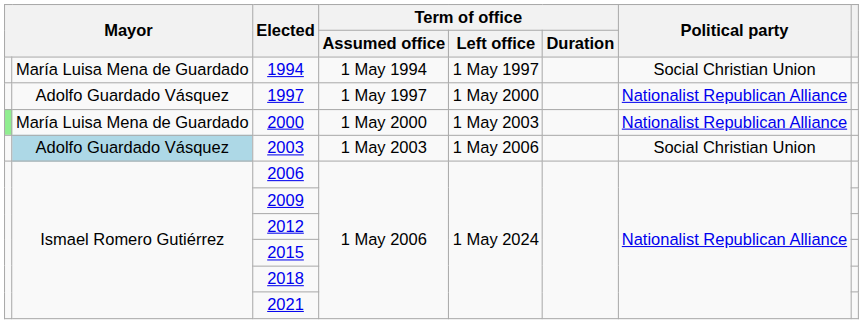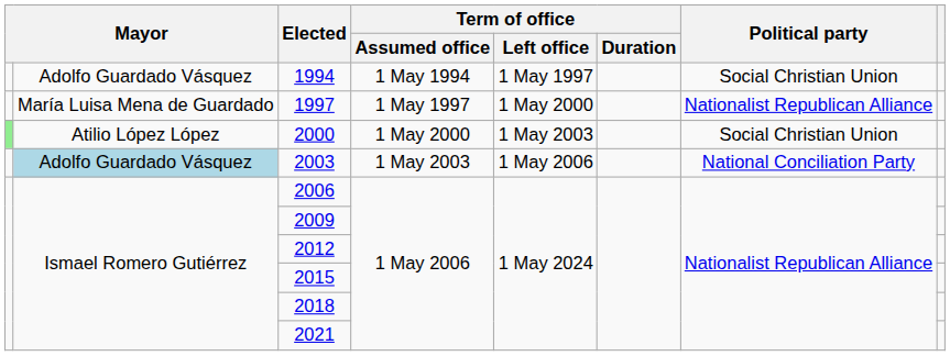1994 | column 2: María Luisa Mena de Guardado -> Adolfo Guardado Vásquez
1997 | column 2: Adolfo Guardado Vásquez -> María Luisa Mena de Guardado
2000 | column 2: María Luisa Mena de Guardado -> Atilio López López
2000 | Political party: Nationalist Republican Alliance -> Social Christian Union
2003 | Political party: Social Christian Union -> National Conciliation Party
